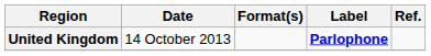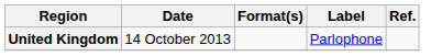United Kingdom | Label: bold -> normal
